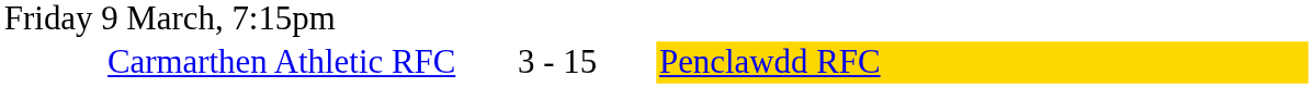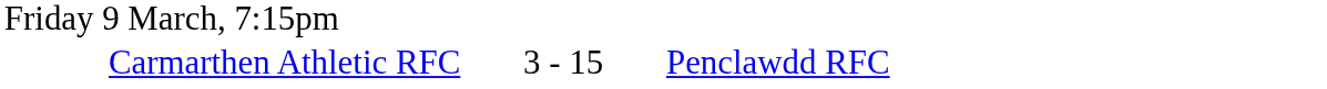Carmarthen Athletic RFC | column 3: gold background -> no background
